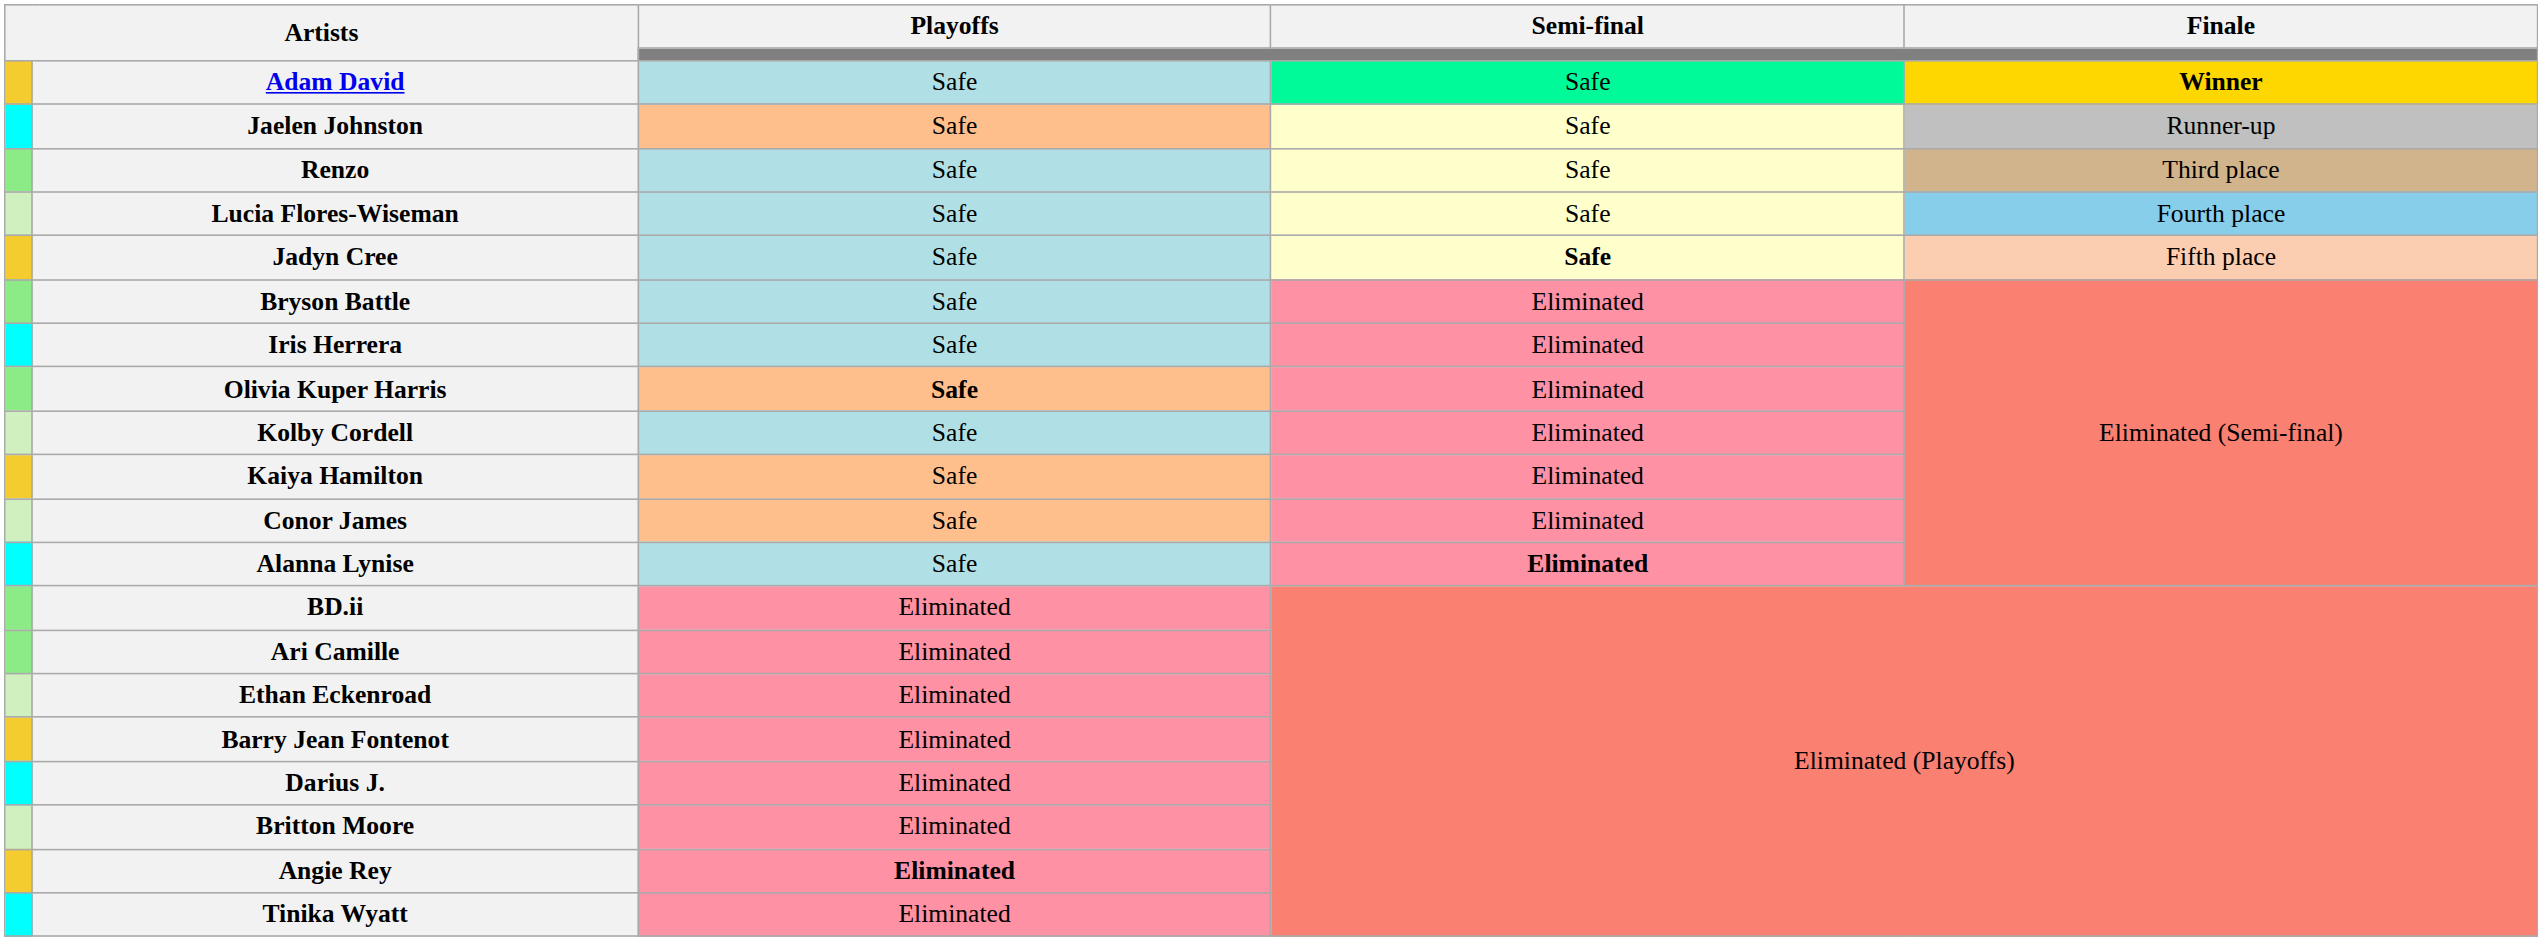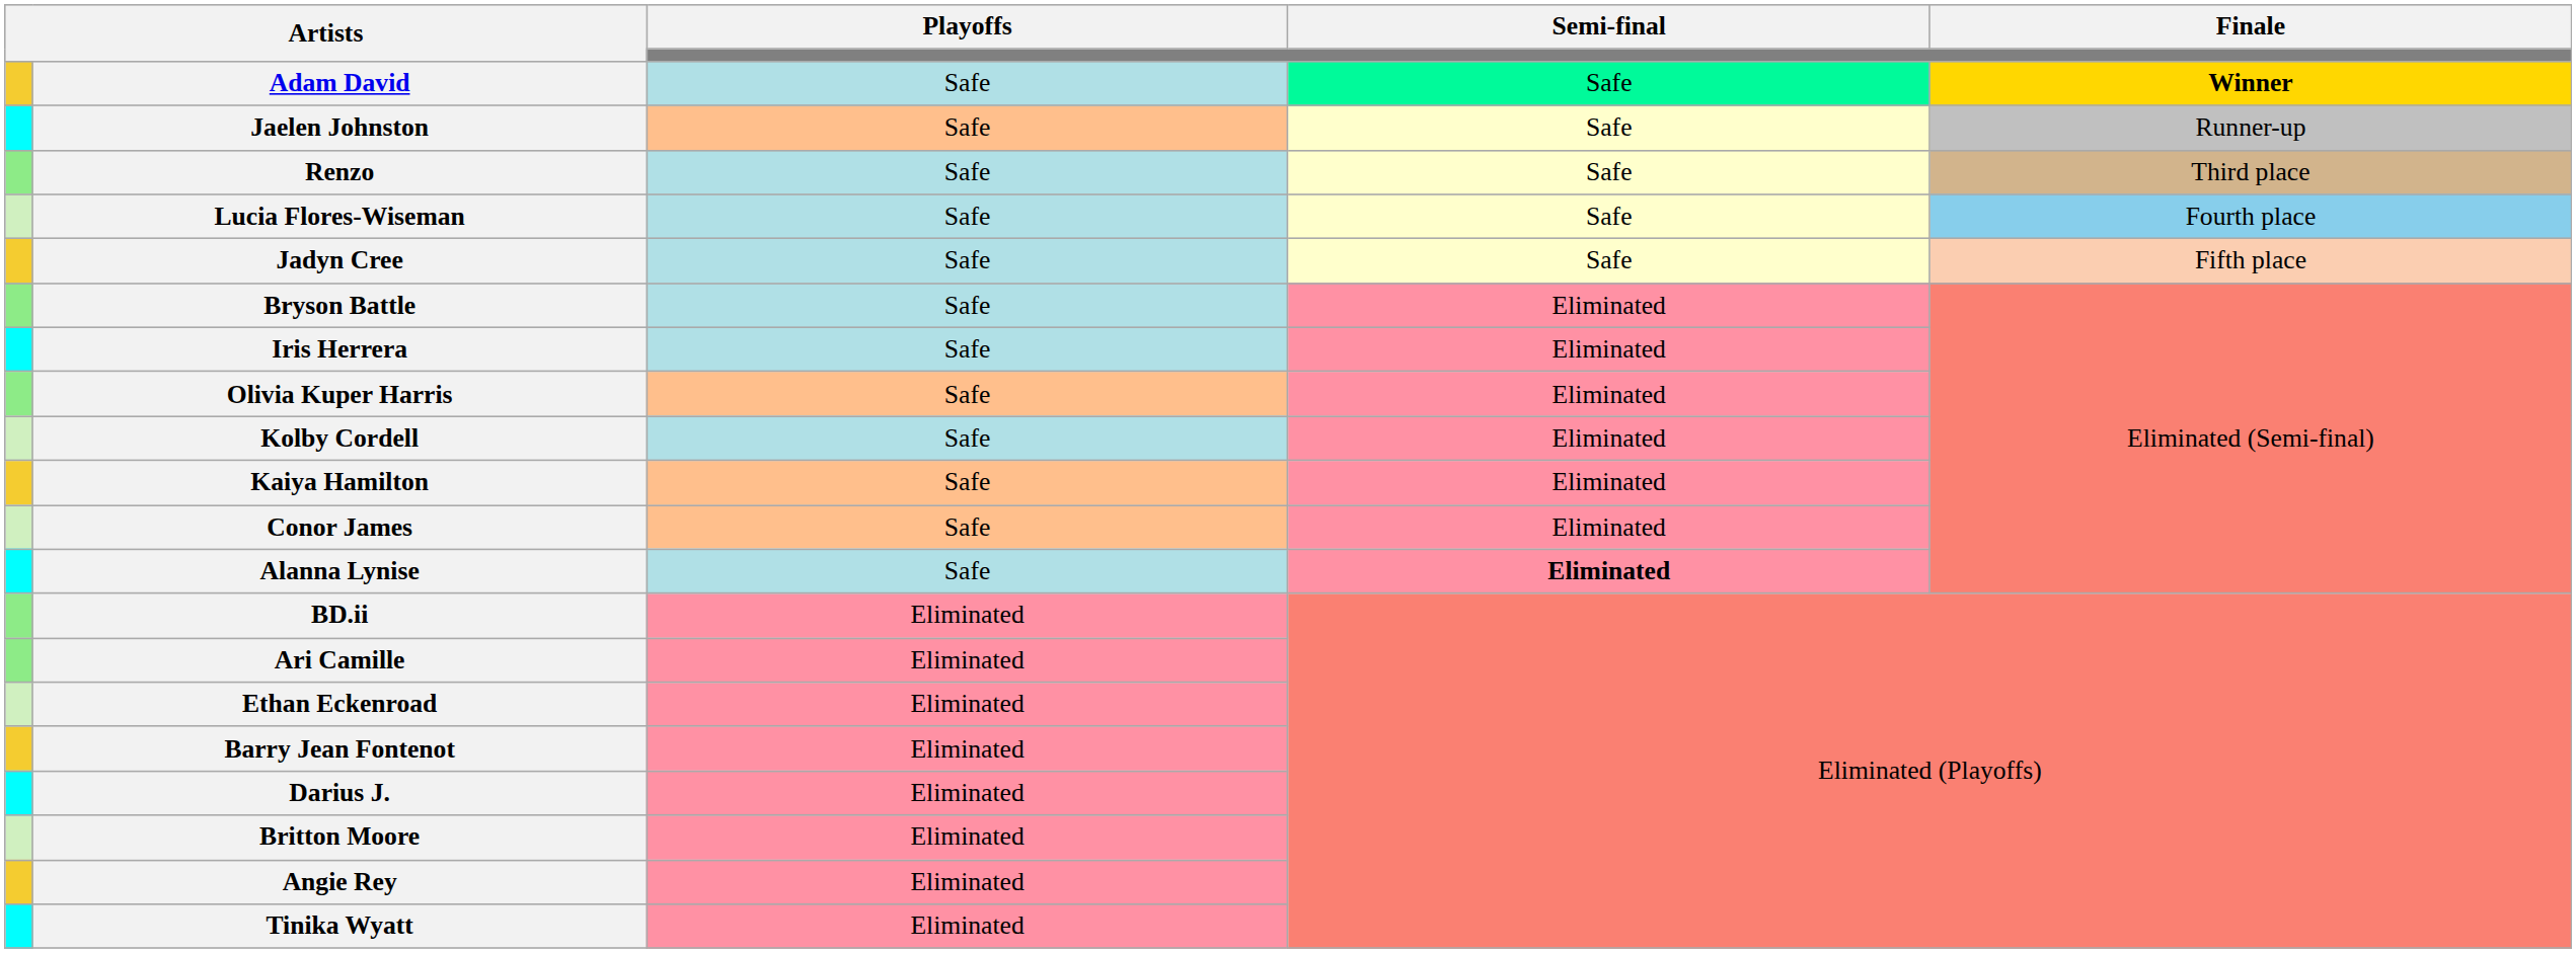Jadyn Cree | Semi-final: bold -> normal
Olivia Kuper Harris | Playoffs: bold -> normal
Angie Rey | Playoffs: bold -> normal
